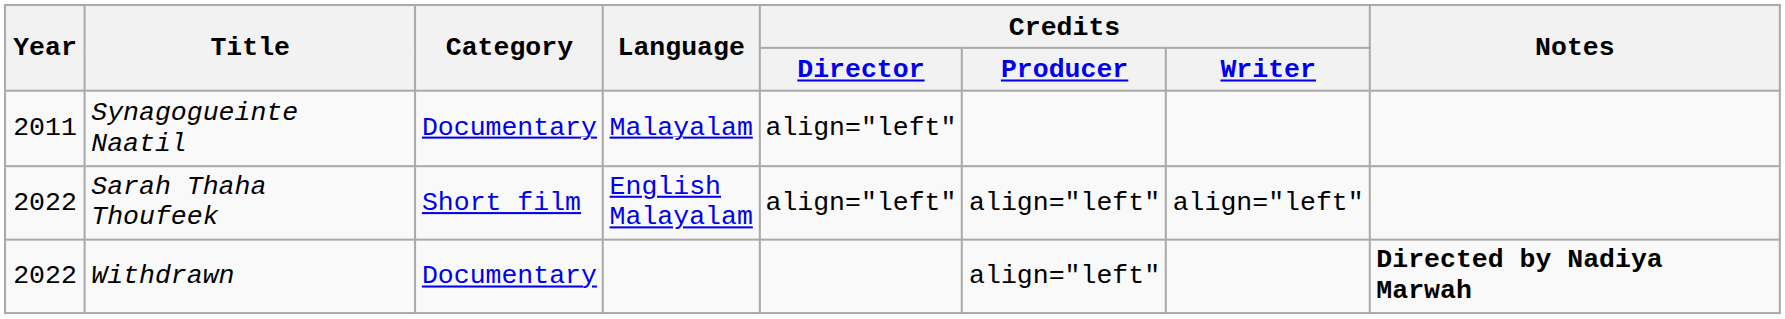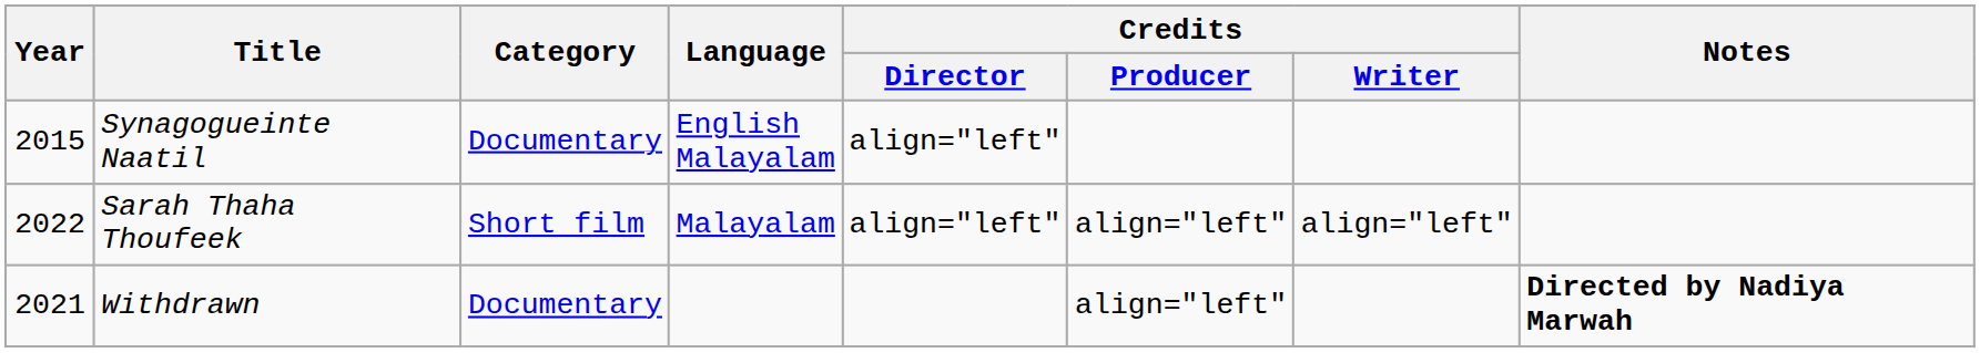Synagogueinte Naatil | Year: 2011 -> 2015
Synagogueinte Naatil | Language: Malayalam -> English Malayalam
Sarah Thaha Thoufeek | Language: English Malayalam -> Malayalam
Withdrawn | Year: 2022 -> 2021
